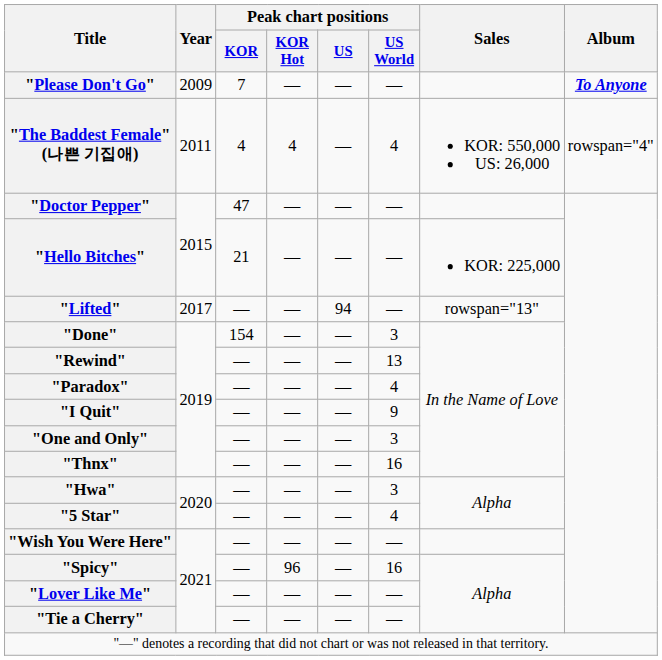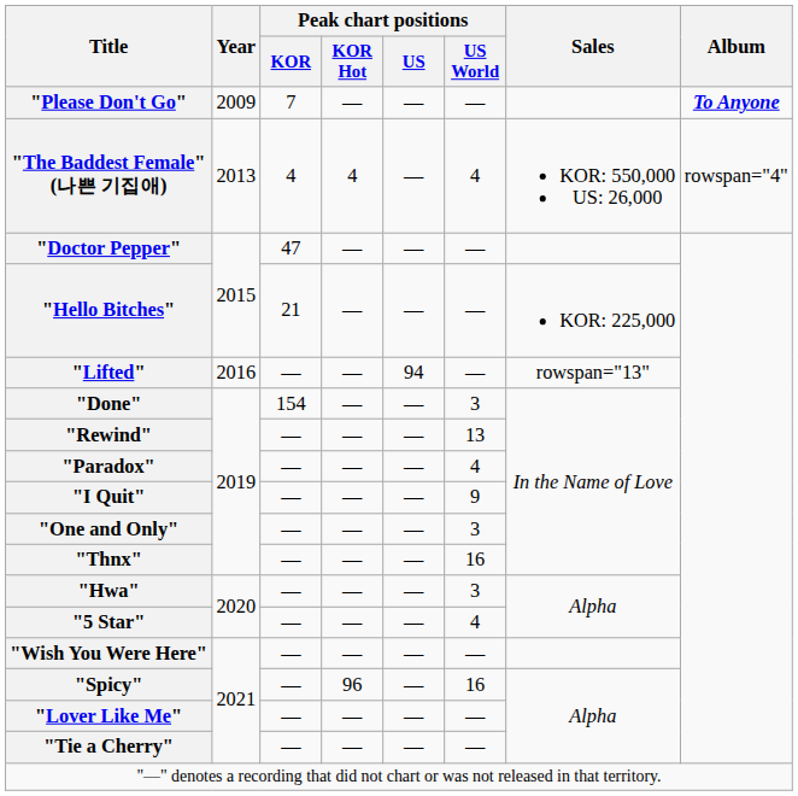"The Baddest Female" (나쁜 기집애) | Year: 2011 -> 2013
"Lifted" | Year: 2017 -> 2016
